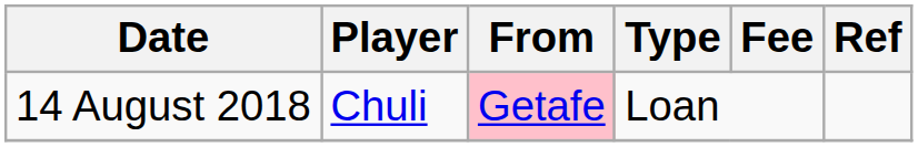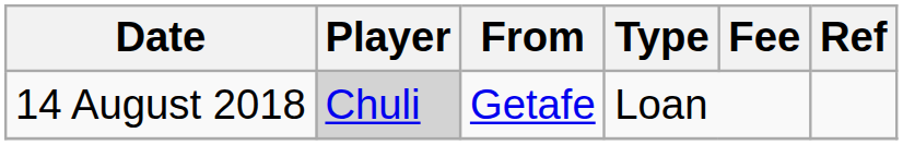14 August 2018 | Player: no background -> lightgrey background
14 August 2018 | From: pink background -> no background
